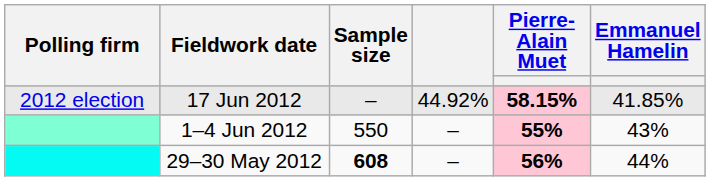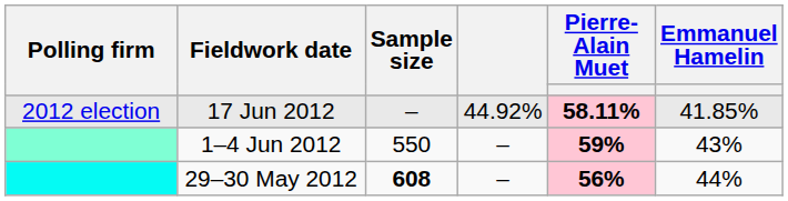17 Jun 2012 | Pierre-Alain Muet: 58.15% -> 58.11%
1–4 Jun 2012 | Pierre-Alain Muet: 55% -> 59%
